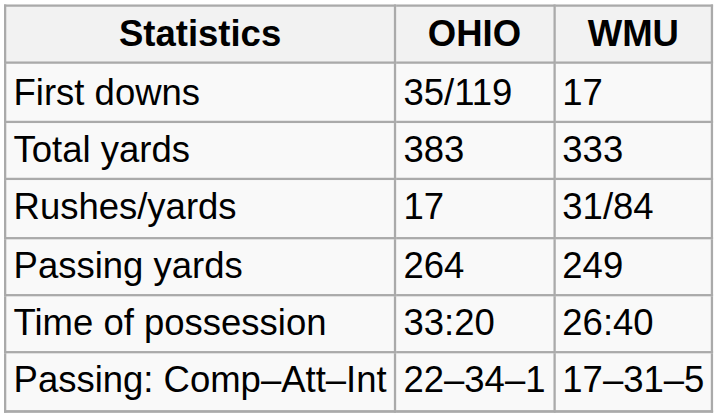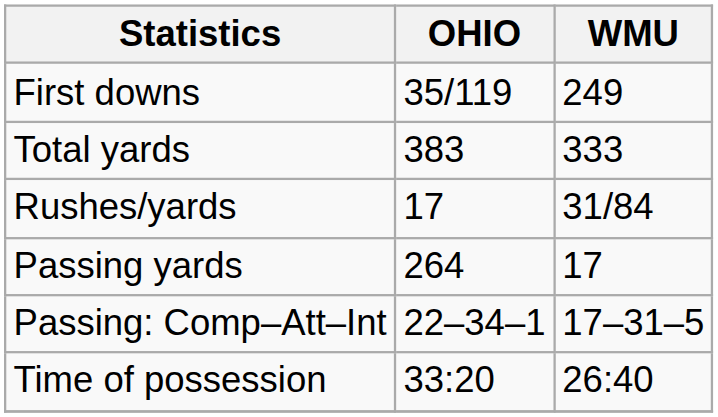First downs | WMU: 17 -> 249
Passing yards | WMU: 249 -> 17
rows swapped: Passing: Comp–Att–Int <-> Time of possession
